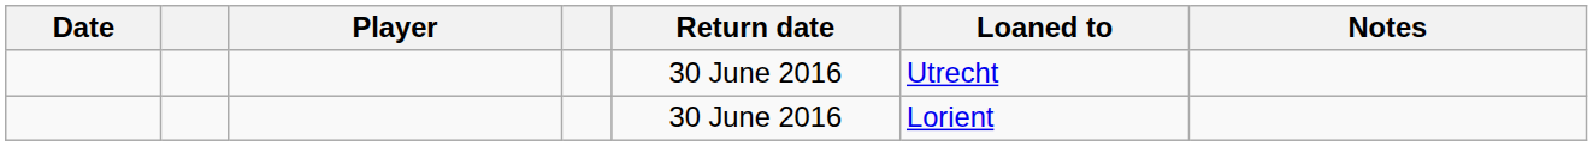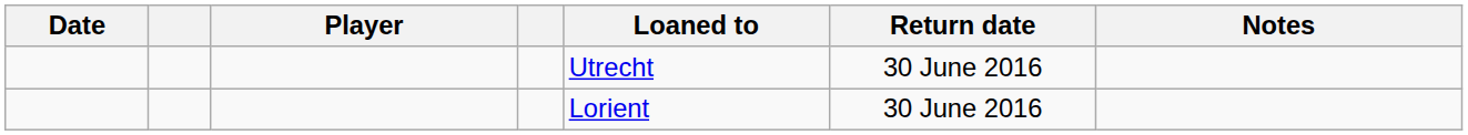columns swapped: Loaned to <-> Return date
